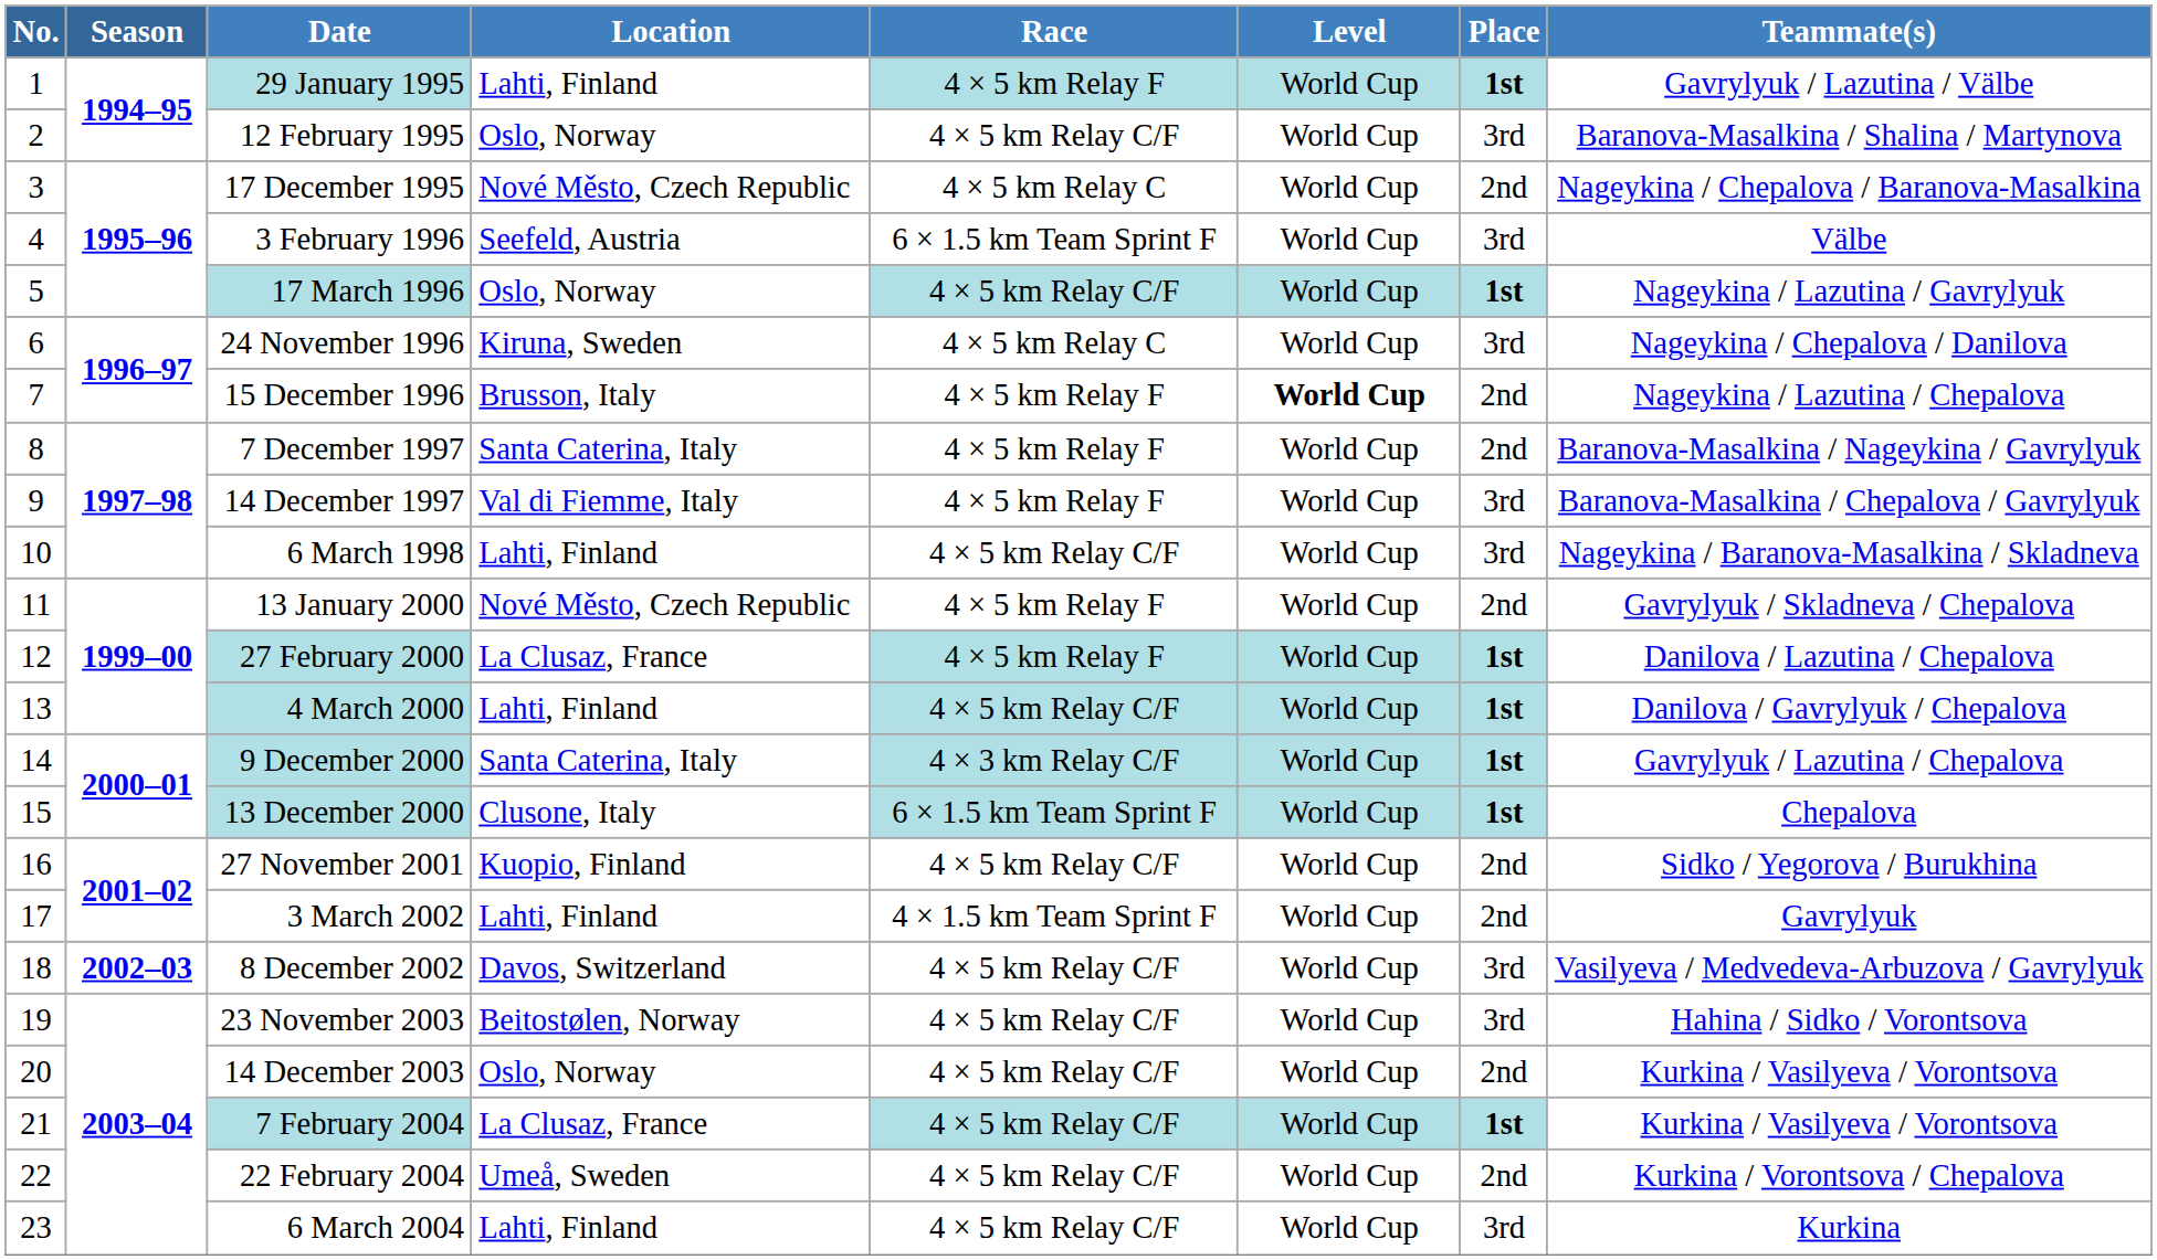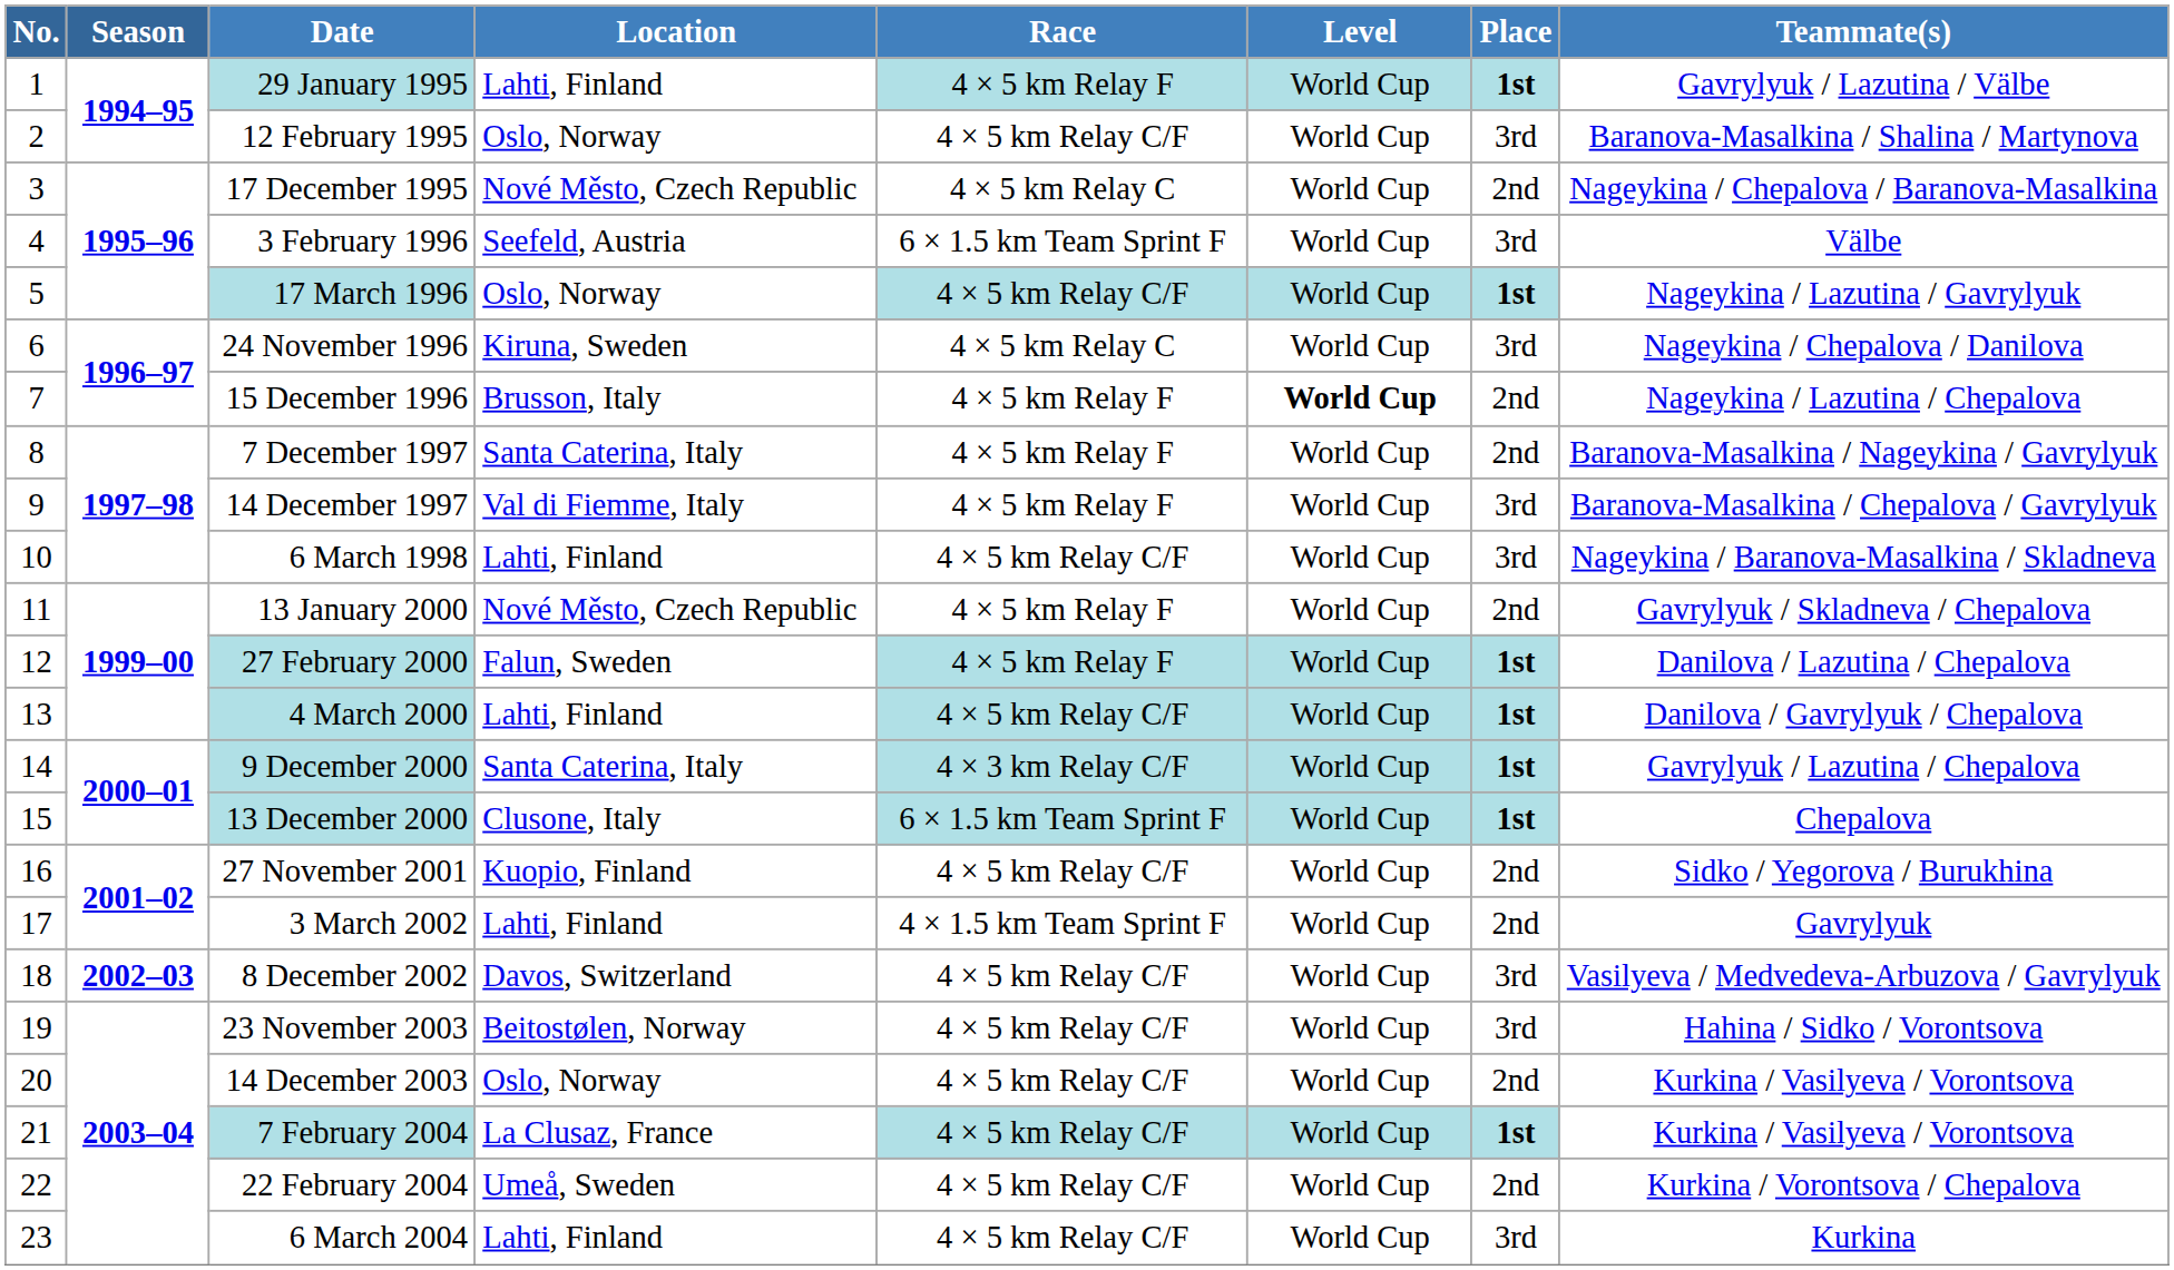27 February 2000 | Location: La Clusaz, France -> Falun, Sweden
